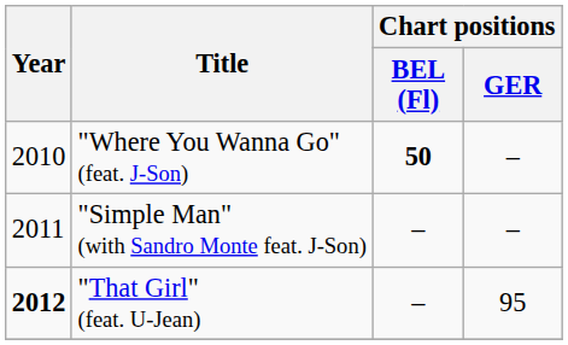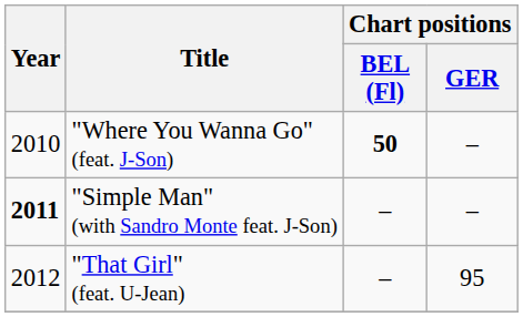"Simple Man" (with Sandro Monte feat. J-Son) | Year: normal -> bold
"That Girl" (feat. U-Jean) | Year: bold -> normal
